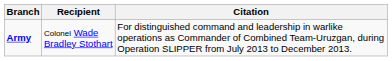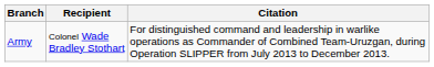row 2 | Branch: bold -> normal
